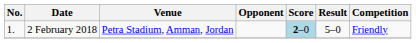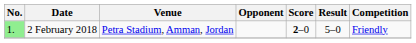2 February 2018 | No.: no background -> lightgreen background
2 February 2018 | Score: lightblue background -> no background
